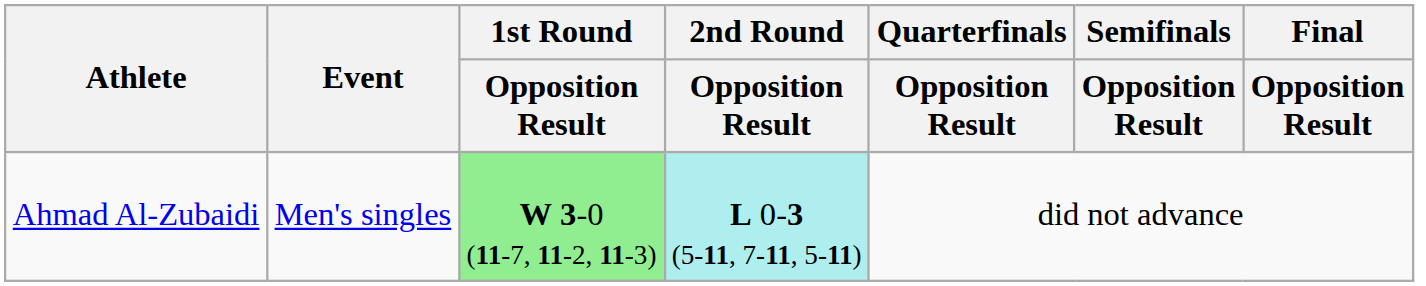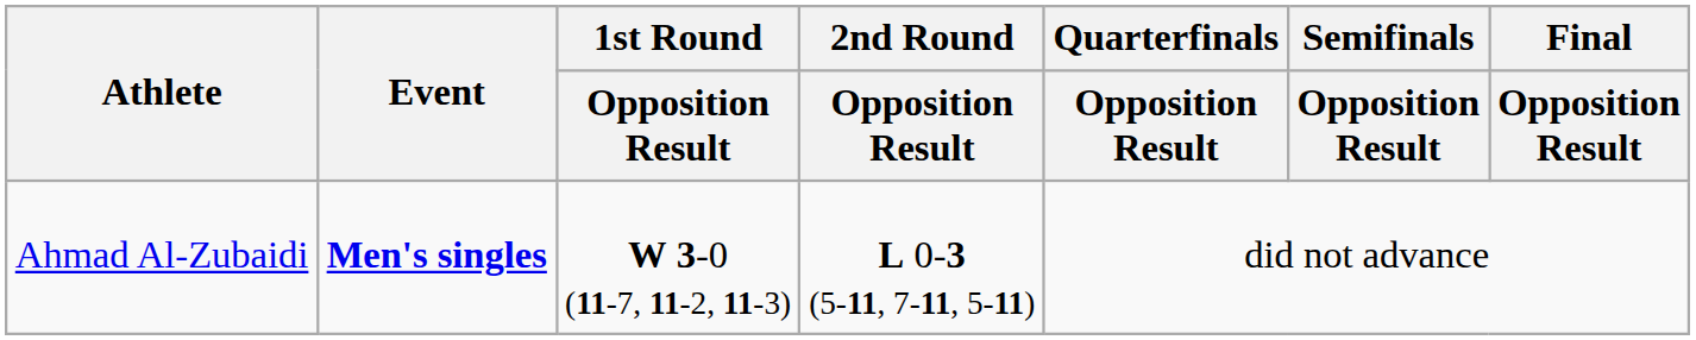Ahmad Al-Zubaidi | Event: normal -> bold
Ahmad Al-Zubaidi | 1st Round / Opposition Result: lightgreen background -> no background
Ahmad Al-Zubaidi | 2nd Round / Opposition Result: paleturquoise background -> no background
